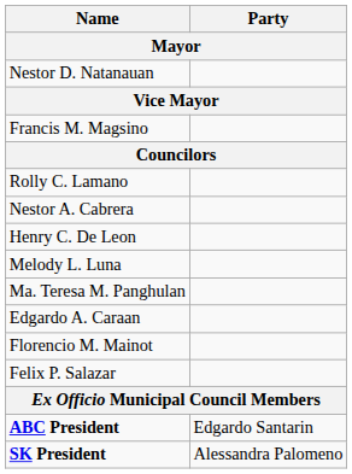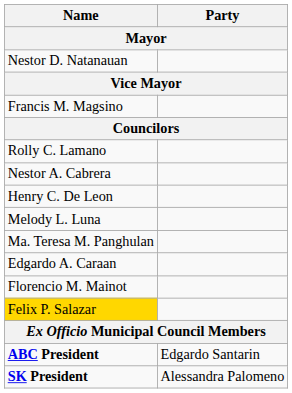Felix P. Salazar | Name / Mayor: no background -> gold background
